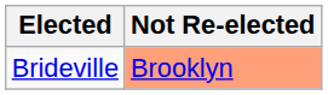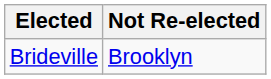Brideville | Not Re-elected: lightsalmon background -> no background
